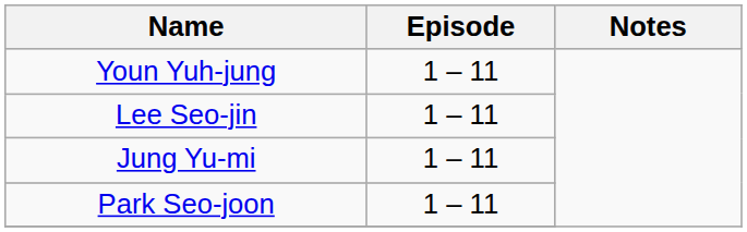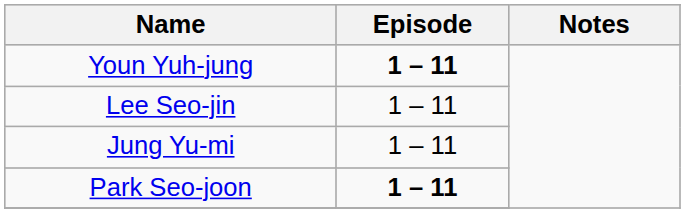Youn Yuh-jung | Episode: normal -> bold
Park Seo-joon | Episode: normal -> bold
